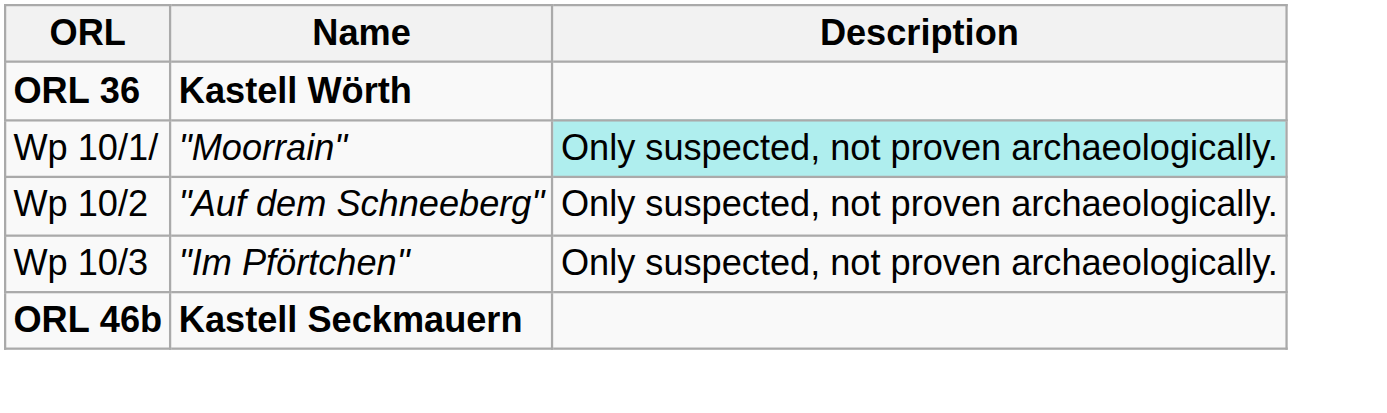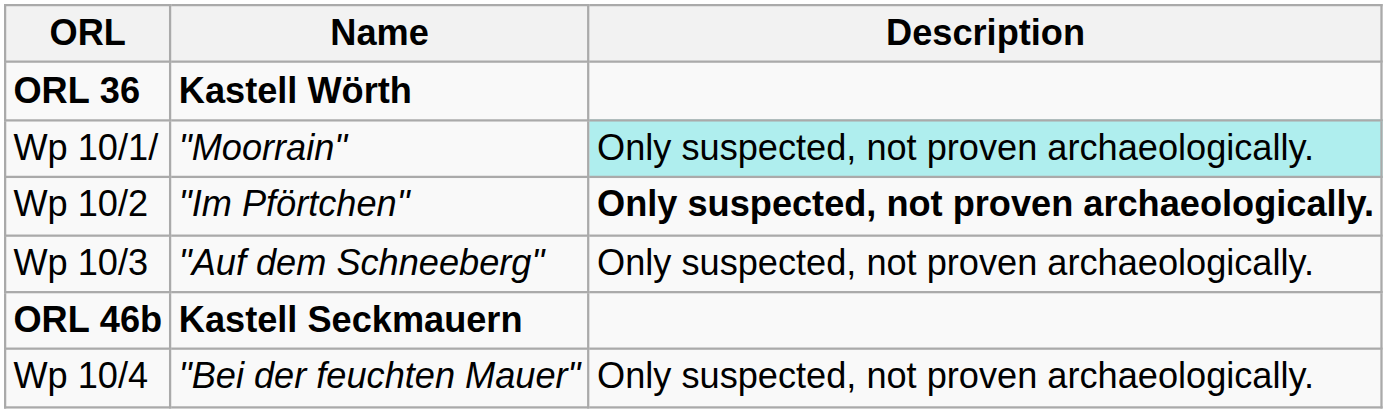Wp 10/2 | Name: "Auf dem Schneeberg" -> "Im Pförtchen"
Wp 10/2 | Description: normal -> bold
Wp 10/3 | Name: "Im Pförtchen" -> "Auf dem Schneeberg"
+ row: Wp 10/4 | "Bei der feuchten Mauer" | Only suspected, not proven archaeologically.
